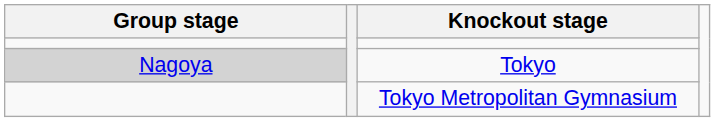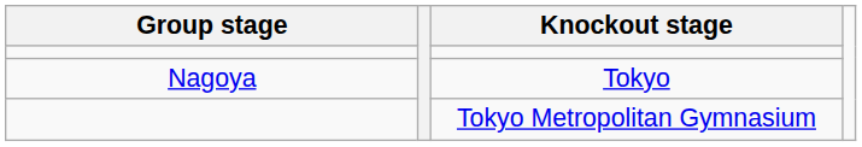Tokyo | Group stage: lightgrey background -> no background
